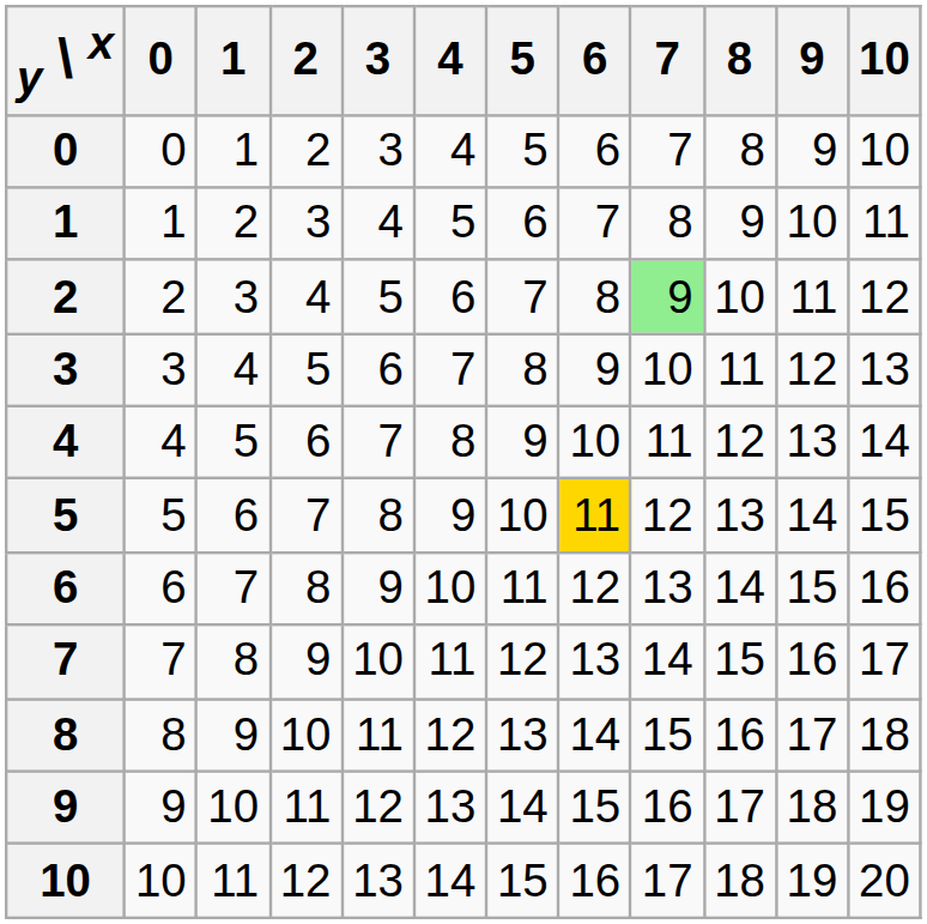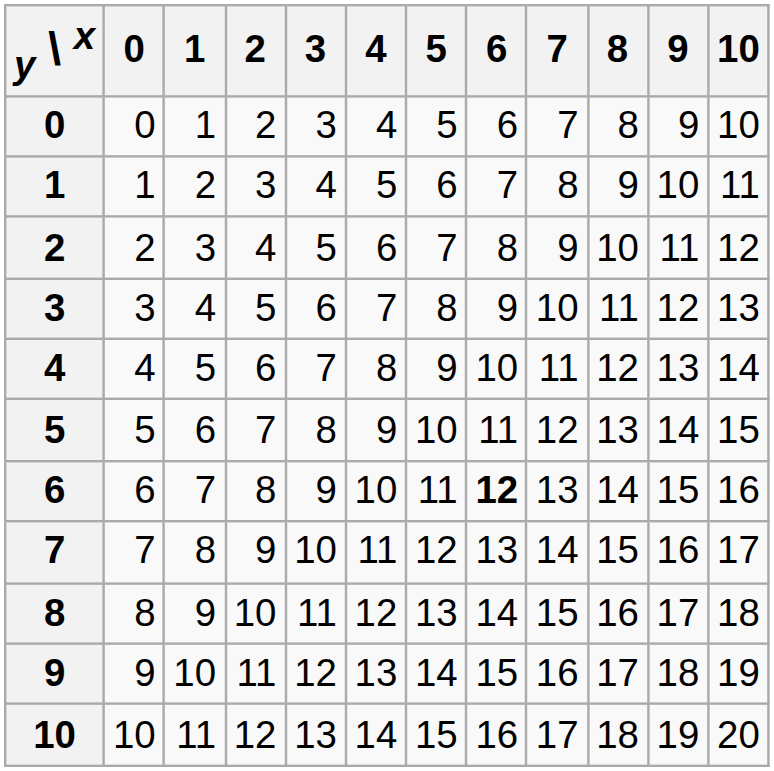row 4 | 7: lightgreen background -> no background
row 7 | 6: gold background -> no background
row 8 | 6: normal -> bold
